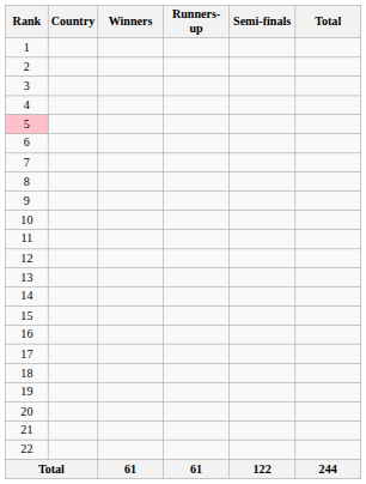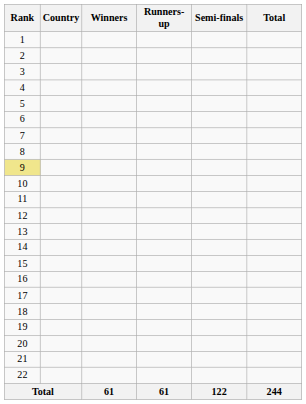5 | Rank: pink background -> no background
9 | Rank: no background -> khaki background
